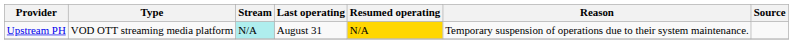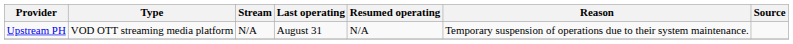Upstream PH | Stream: paleturquoise background -> no background
Upstream PH | Resumed operating: gold background -> no background
